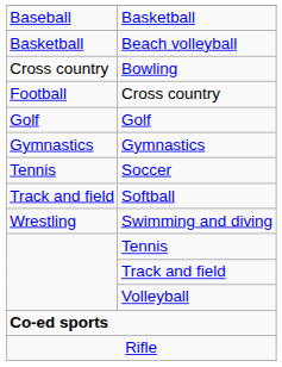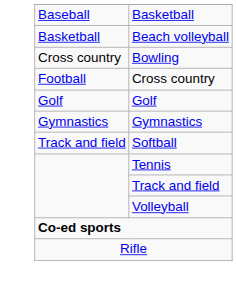- row: Tennis | Soccer
- row: Wrestling | Swimming and diving
